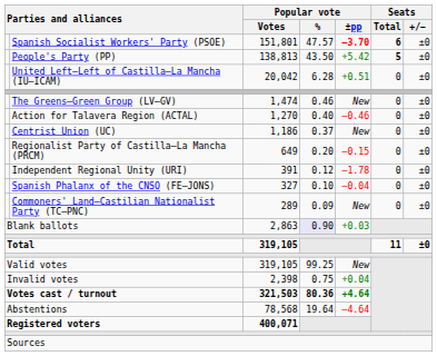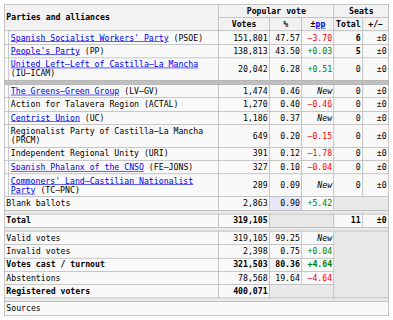Spanish Socialist Workers' Party (PSOE) | Popular vote / ±pp: bold -> normal
People's Party (PP) | Popular vote / ±pp: +5.42 -> +0.03
Blank ballots | Popular vote / ±pp: +0.03 -> +5.42
